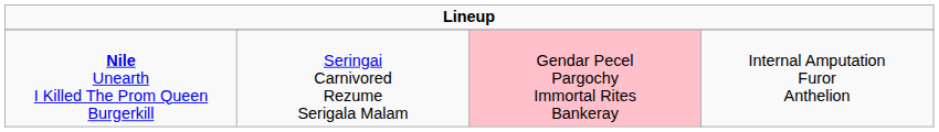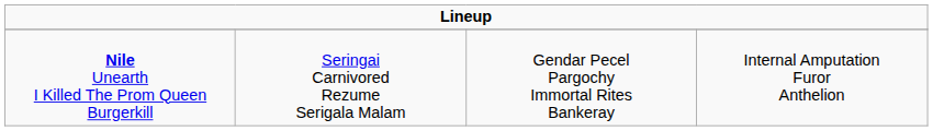Nile Unearth I Killed The Prom Queen Burgerkill | column 3: pink background -> no background
